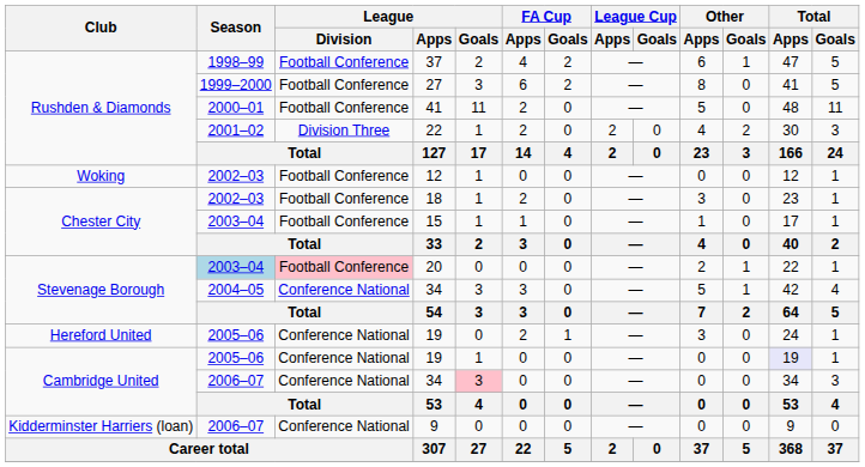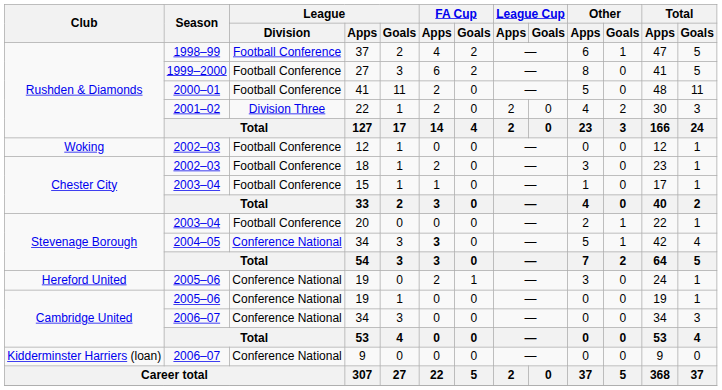20 | Season: lightblue background -> no background
20 | League / Division: pink background -> no background
Stevenage Borough / 34 | FA Cup / Apps: normal -> bold
Cambridge United / 19 | Total / Apps: lavender background -> no background
Cambridge United / 34 | League / Goals: pink background -> no background
